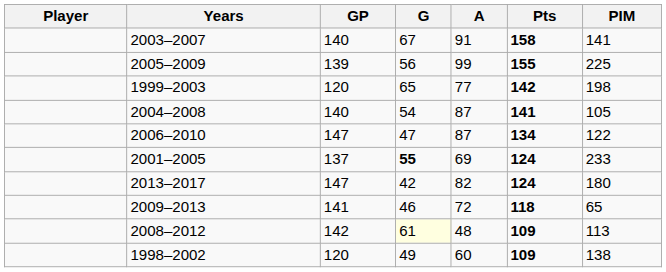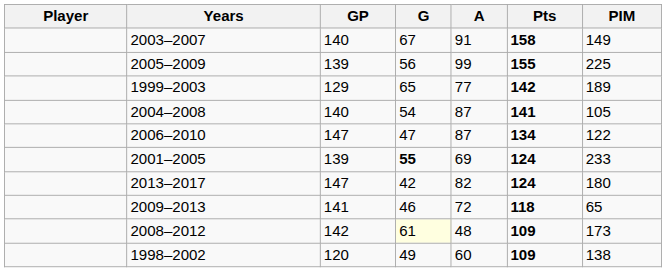2003–2007 | PIM: 141 -> 149
1999–2003 | GP: 120 -> 129
1999–2003 | PIM: 198 -> 189
2001–2005 | GP: 137 -> 139
2008–2012 | PIM: 113 -> 173
